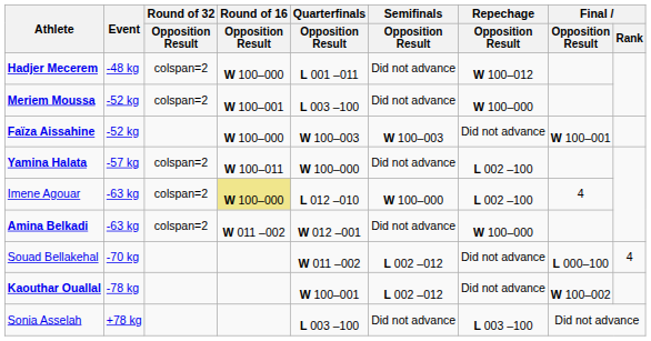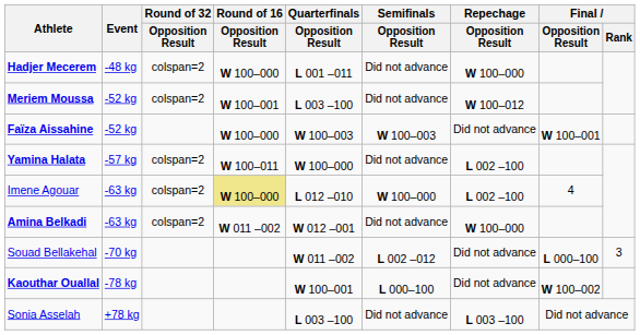Hadjer Mecerem | Repechage / Opposition Result: W 100–012 -> W 100–000
Meriem Moussa | Repechage / Opposition Result: W 100–000 -> W 100–012
Souad Bellakehal | Final / Rank: 4 -> 3
Kaouthar Ouallal | Semifinals / Opposition Result: L 002 –012 -> L 000–100
